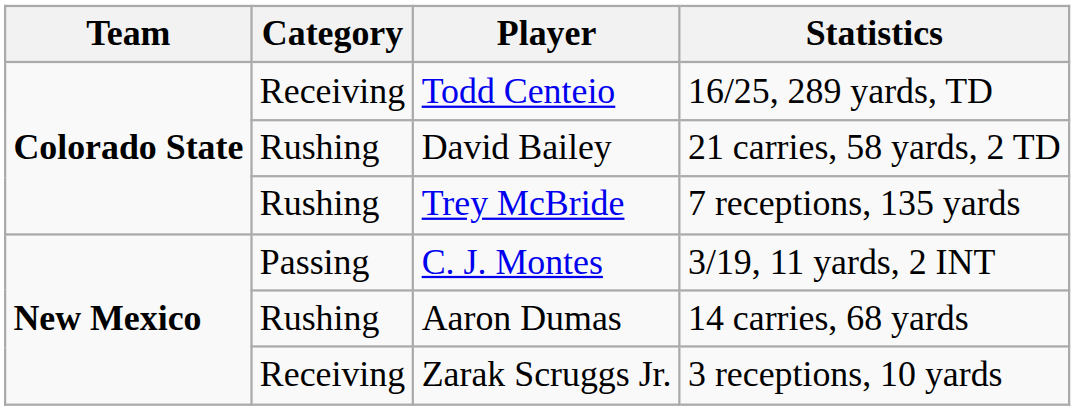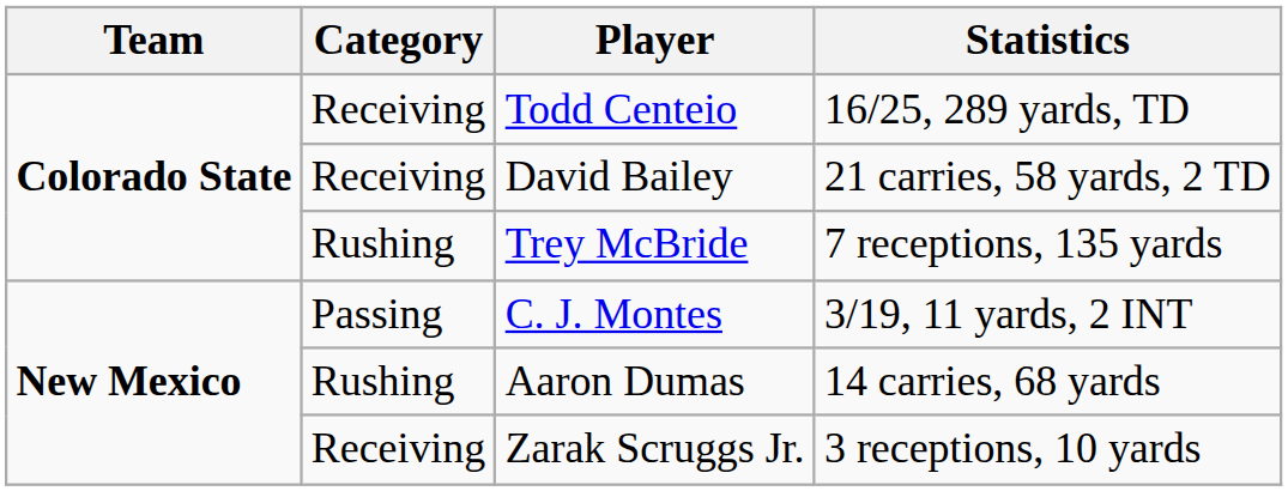David Bailey | Category: Rushing -> Receiving
